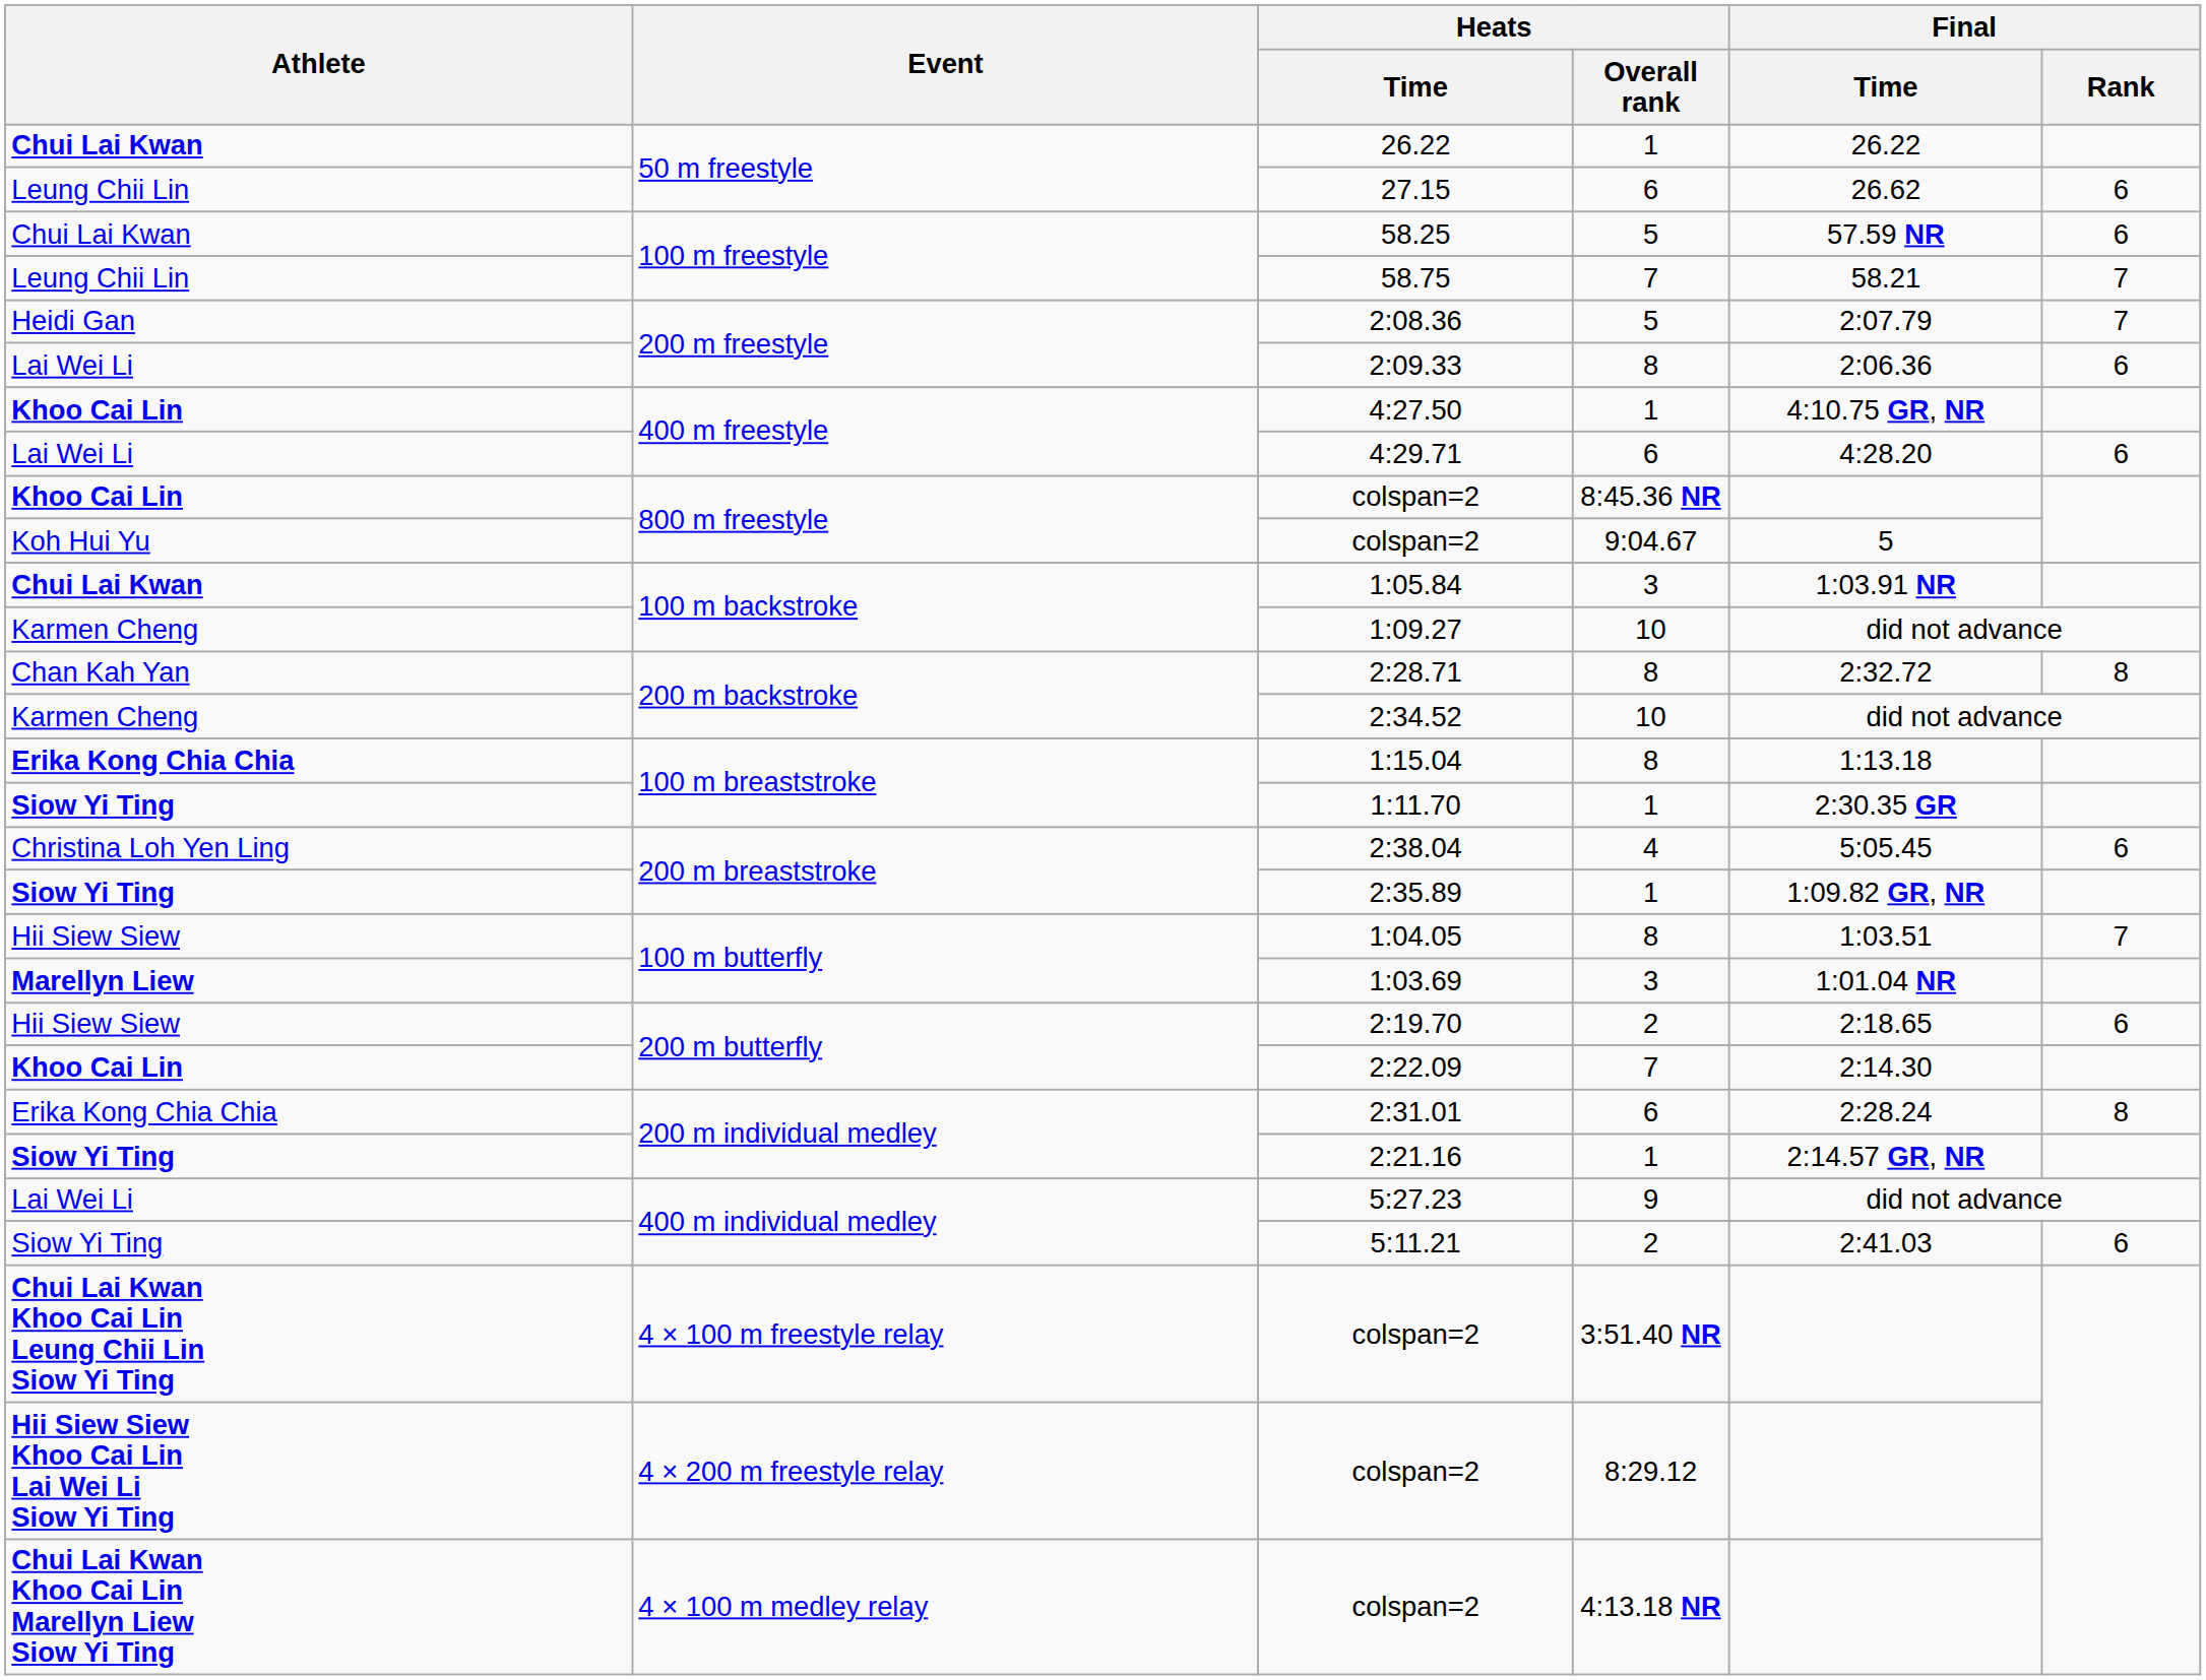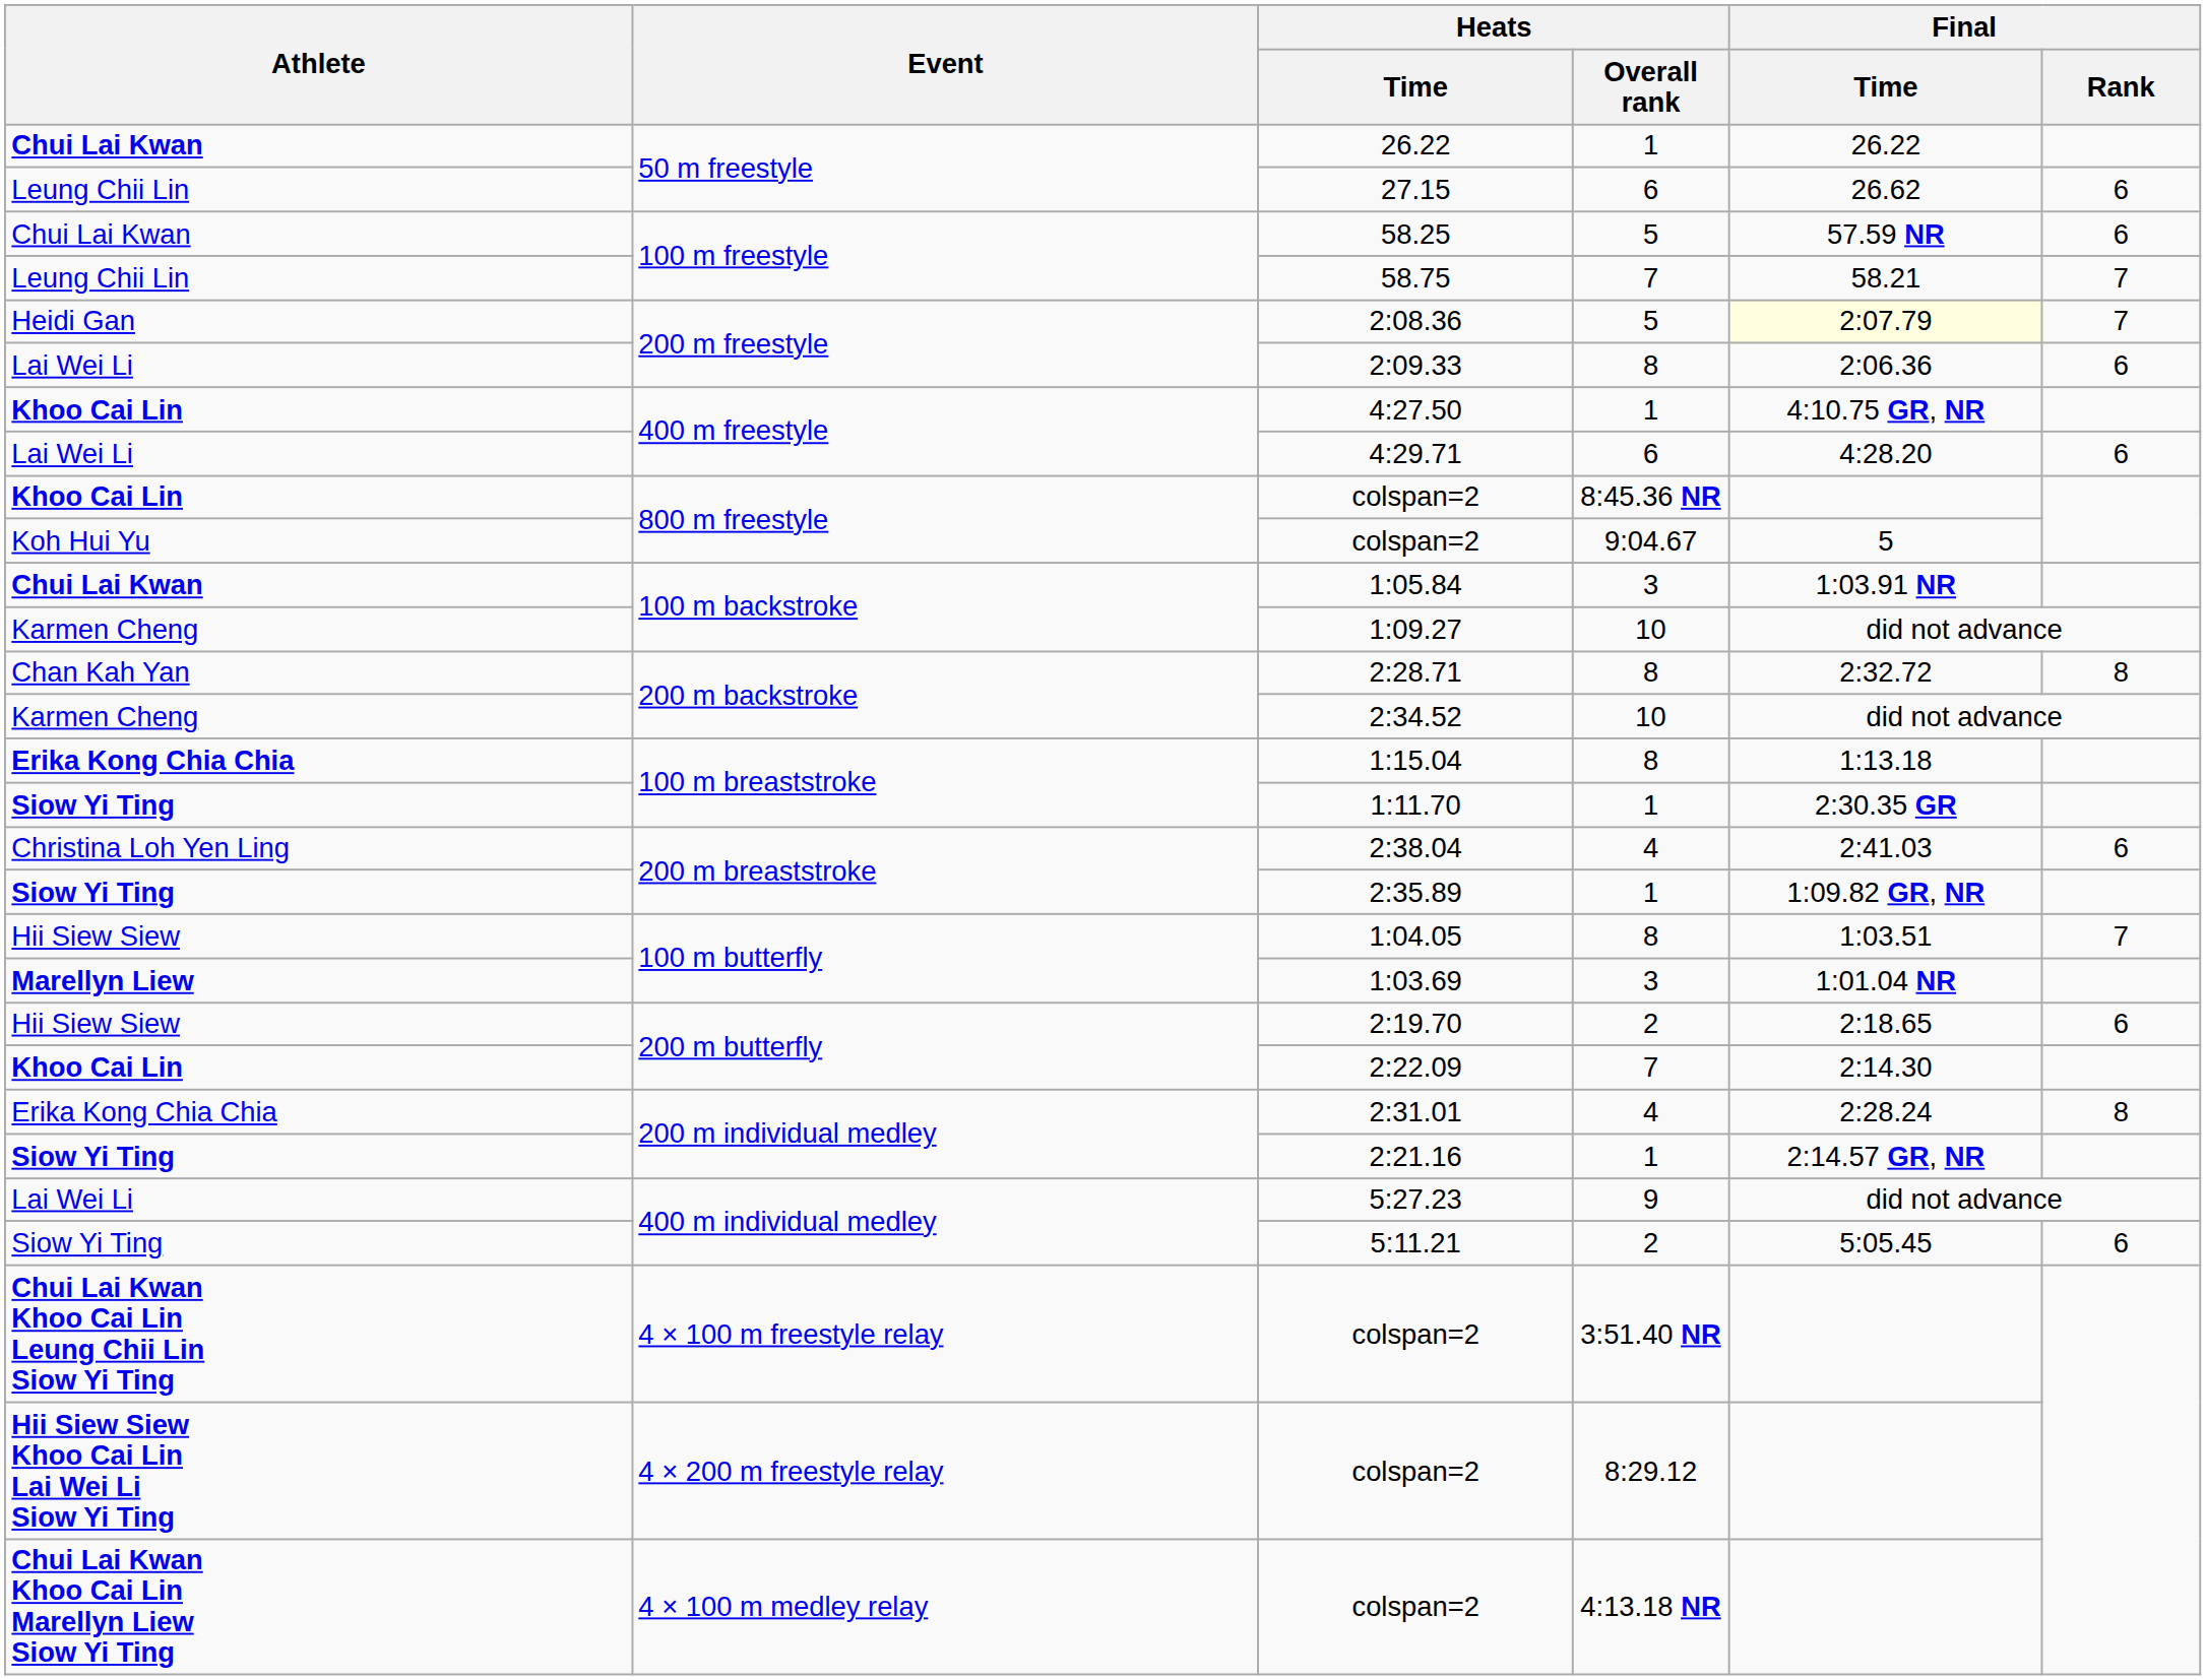2:08.36 | Final / Time: no background -> lightyellow background
2:38.04 | Final / Time: 5:05.45 -> 2:41.03
2:31.01 | Heats / Overall rank: 6 -> 4
5:11.21 | Final / Time: 2:41.03 -> 5:05.45
